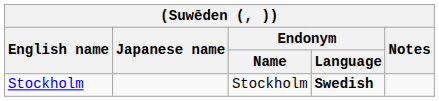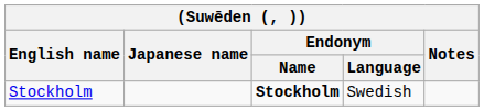row 4 | Endonym / Name: normal -> bold
row 4 | Endonym / Language: bold -> normal
